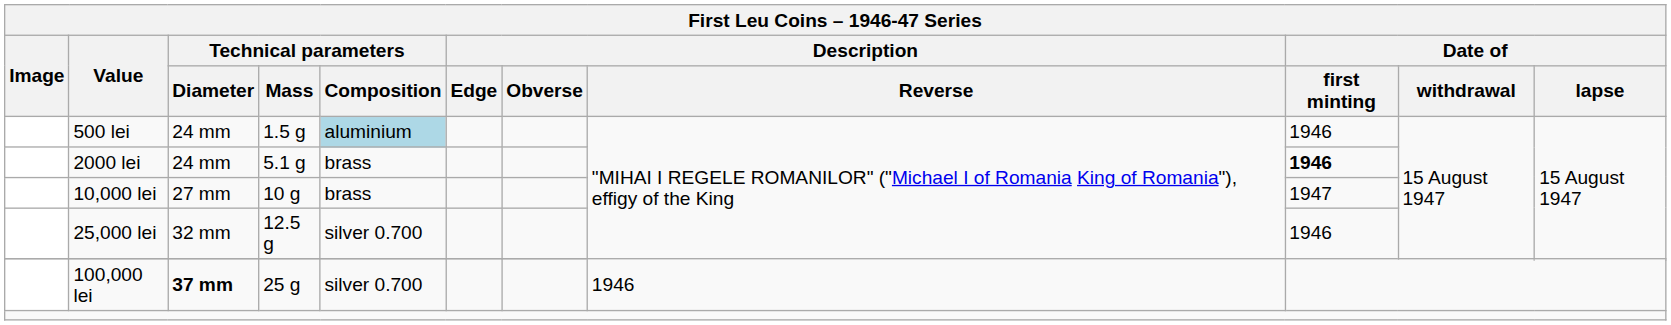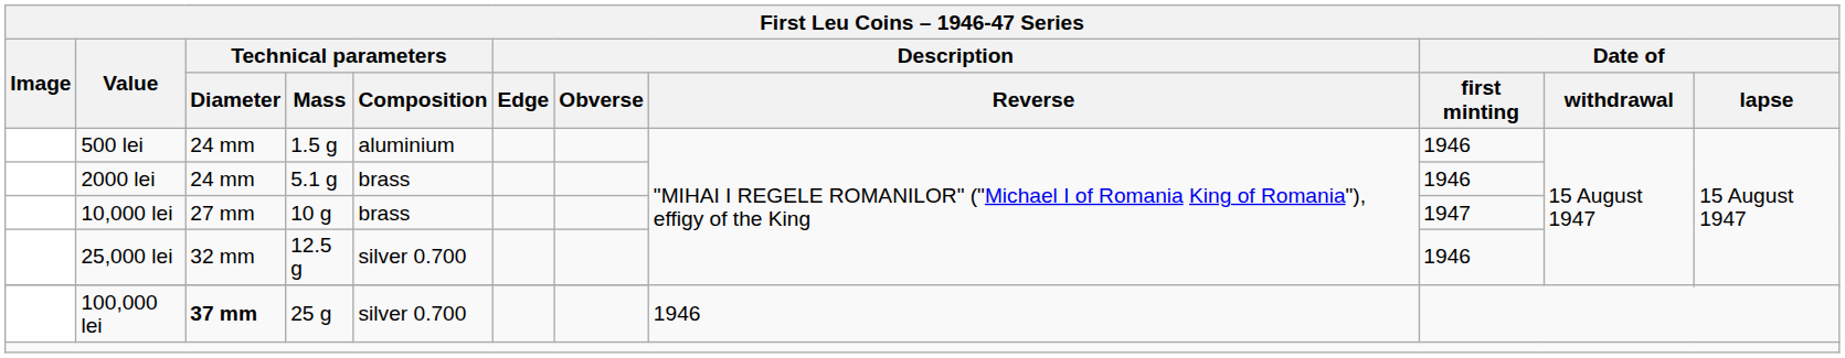500 lei | Technical parameters / Composition: lightblue background -> no background
2000 lei | Date of / first minting: bold -> normal
